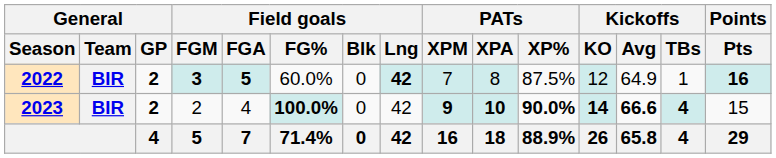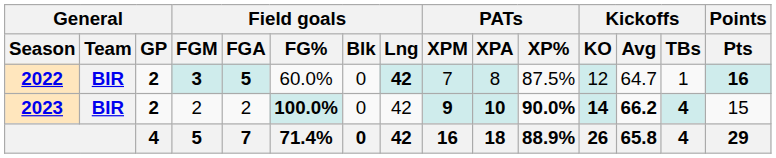2022 | Kickoffs / Avg: 64.9 -> 64.7
2023 | Field goals / FGA: 4 -> 2
2023 | Kickoffs / Avg: 66.6 -> 66.2
